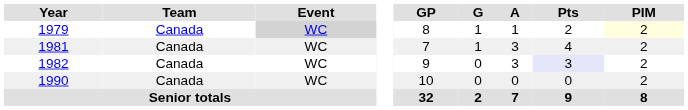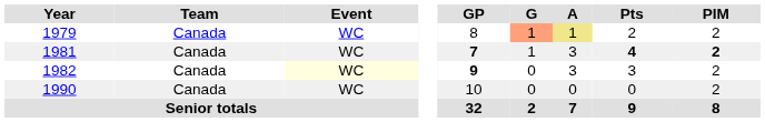1979 | Event: lightgrey background -> no background
1979 | G: no background -> lightsalmon background
1979 | A: no background -> khaki background
1979 | PIM: lightyellow background -> no background
1981 | GP: normal -> bold
1981 | Pts: normal -> bold
1981 | PIM: normal -> bold
1982 | Event: no background -> lightyellow background
1982 | GP: normal -> bold
1982 | Pts: lavender background -> no background
